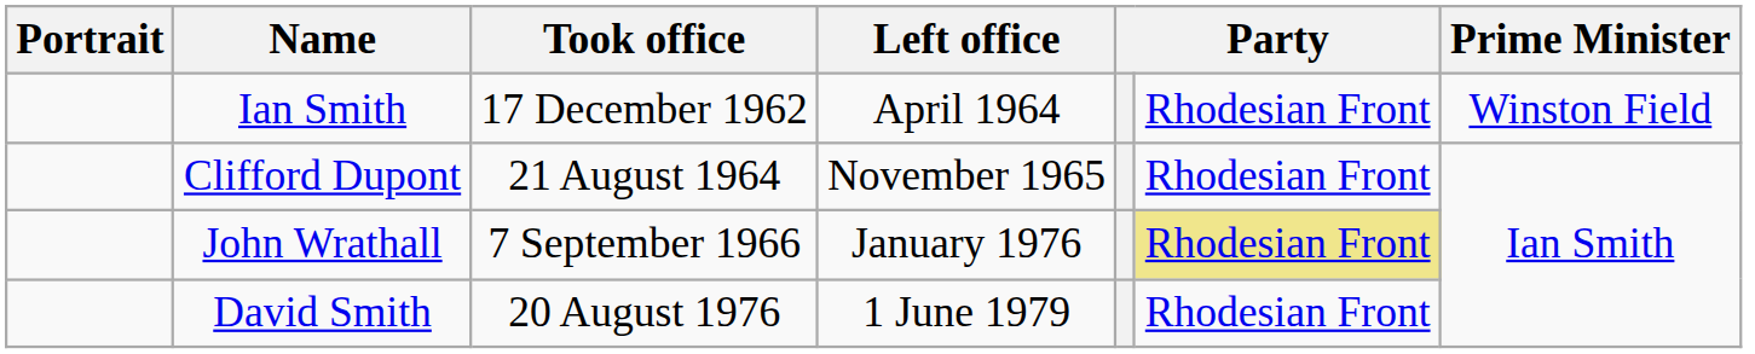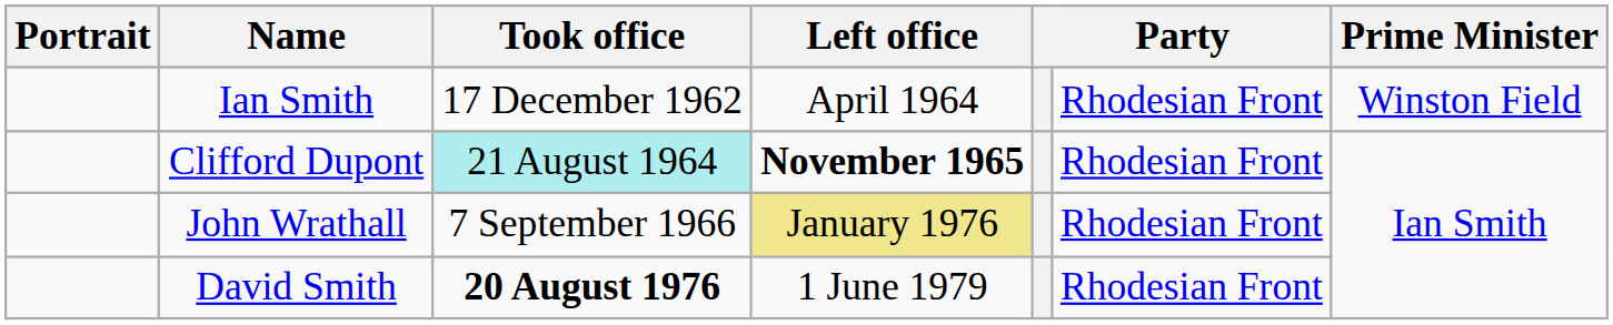Clifford Dupont | Took office: no background -> paleturquoise background
Clifford Dupont | Left office: normal -> bold
John Wrathall | Left office: no background -> khaki background
John Wrathall | column 6: khaki background -> no background
David Smith | Took office: normal -> bold
